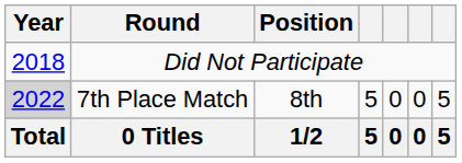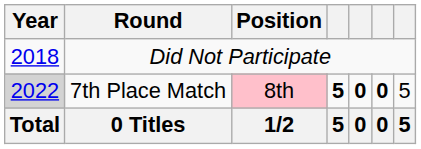7th Place Match | Position: no background -> pink background
7th Place Match | column 4: normal -> bold
7th Place Match | column 5: normal -> bold
7th Place Match | column 6: normal -> bold
